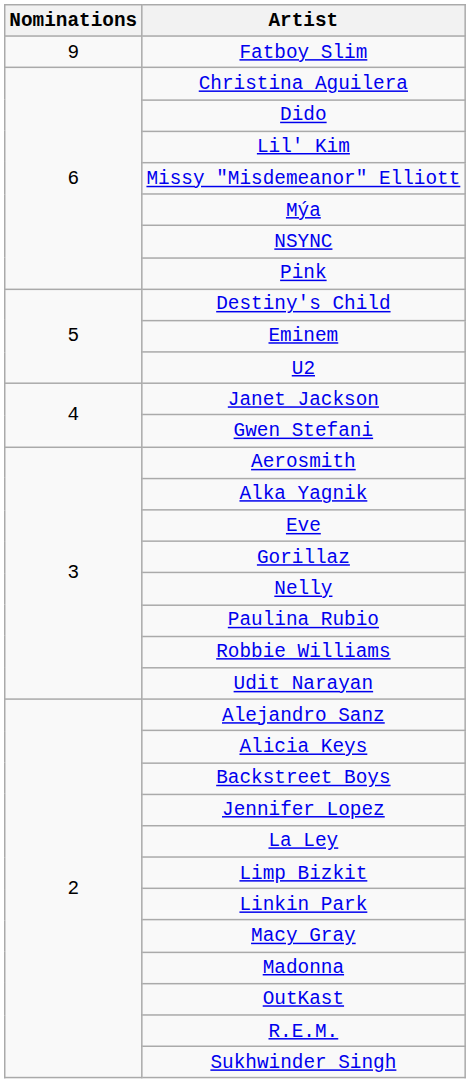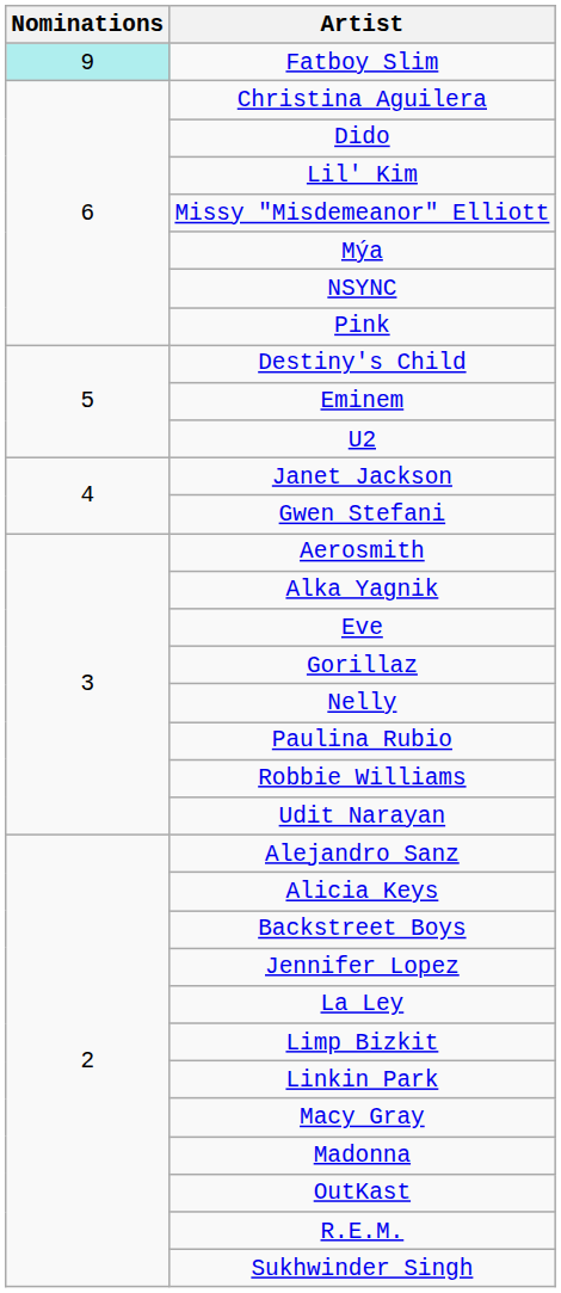Fatboy Slim | Nominations: no background -> paleturquoise background
